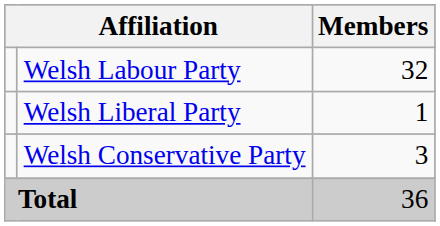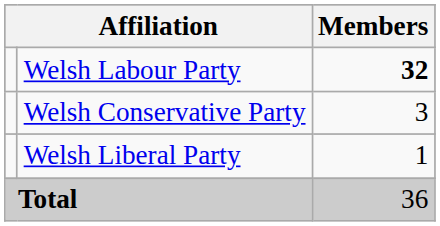Welsh Labour Party | Members: normal -> bold
rows swapped: Welsh Conservative Party <-> Welsh Liberal Party
